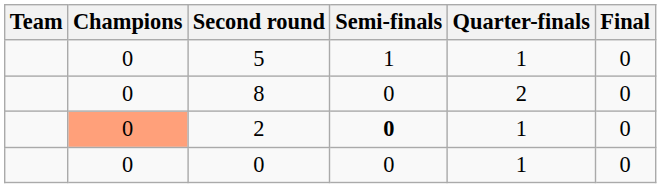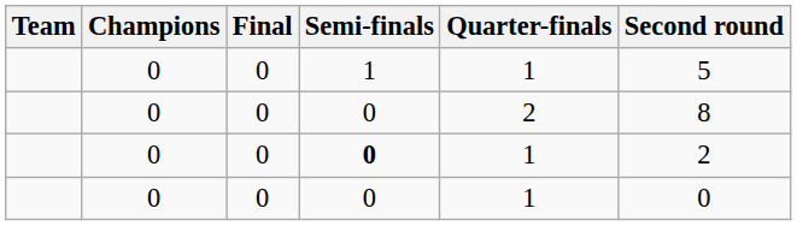columns swapped: Final <-> Second round
row 4 | Champions: lightsalmon background -> no background
